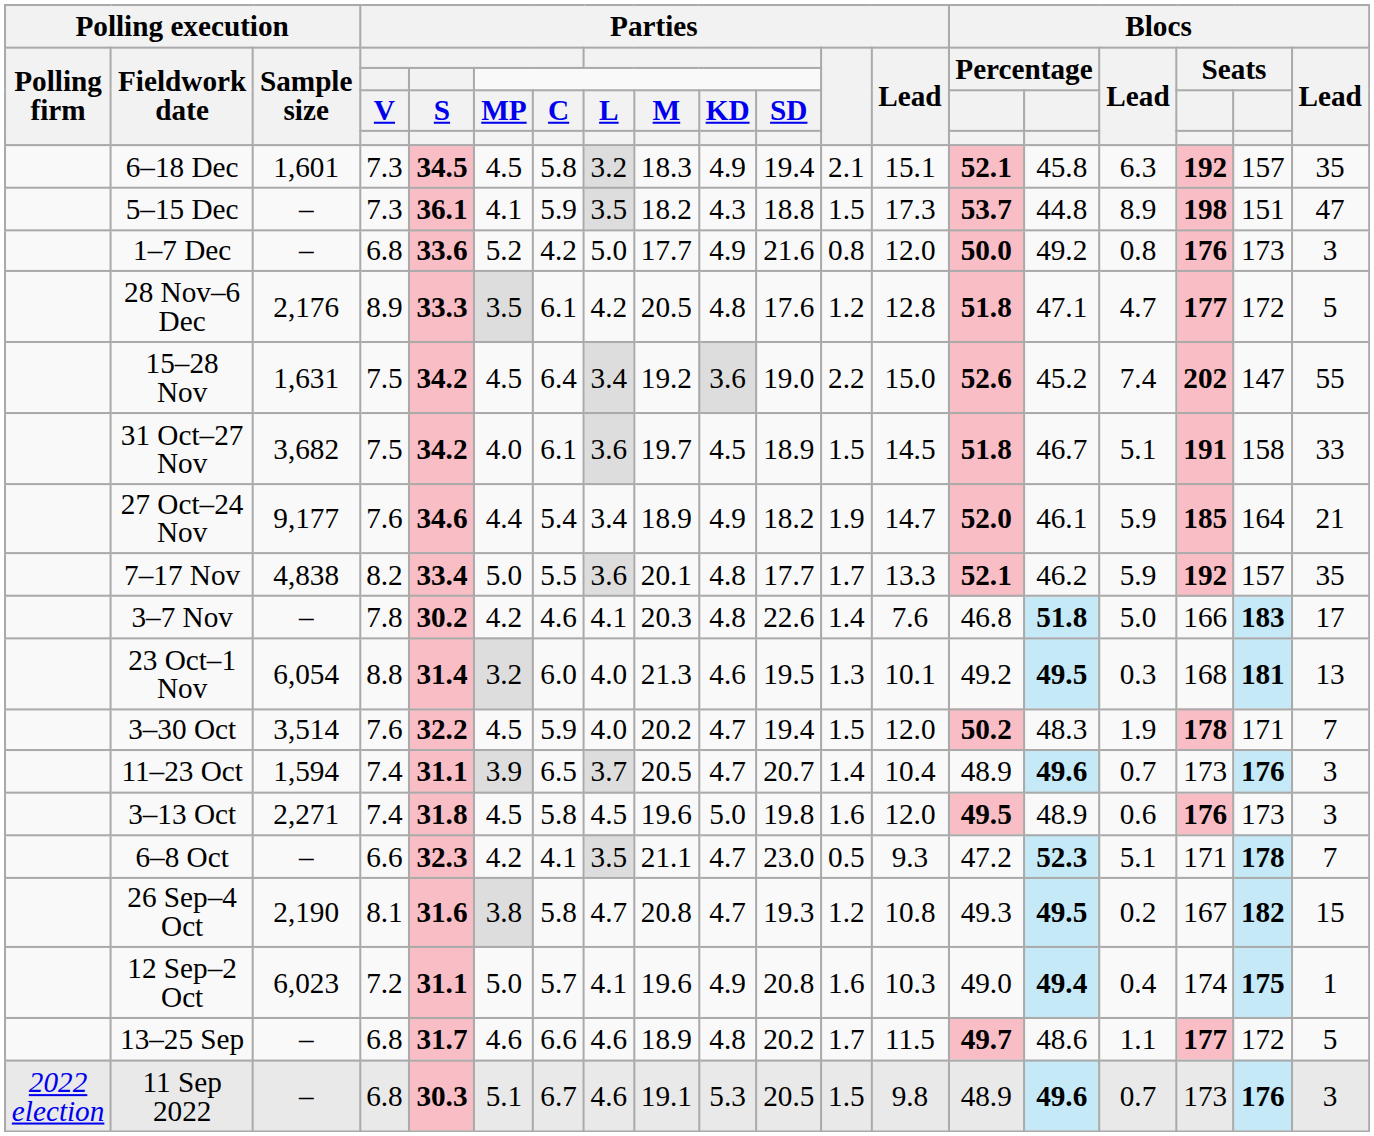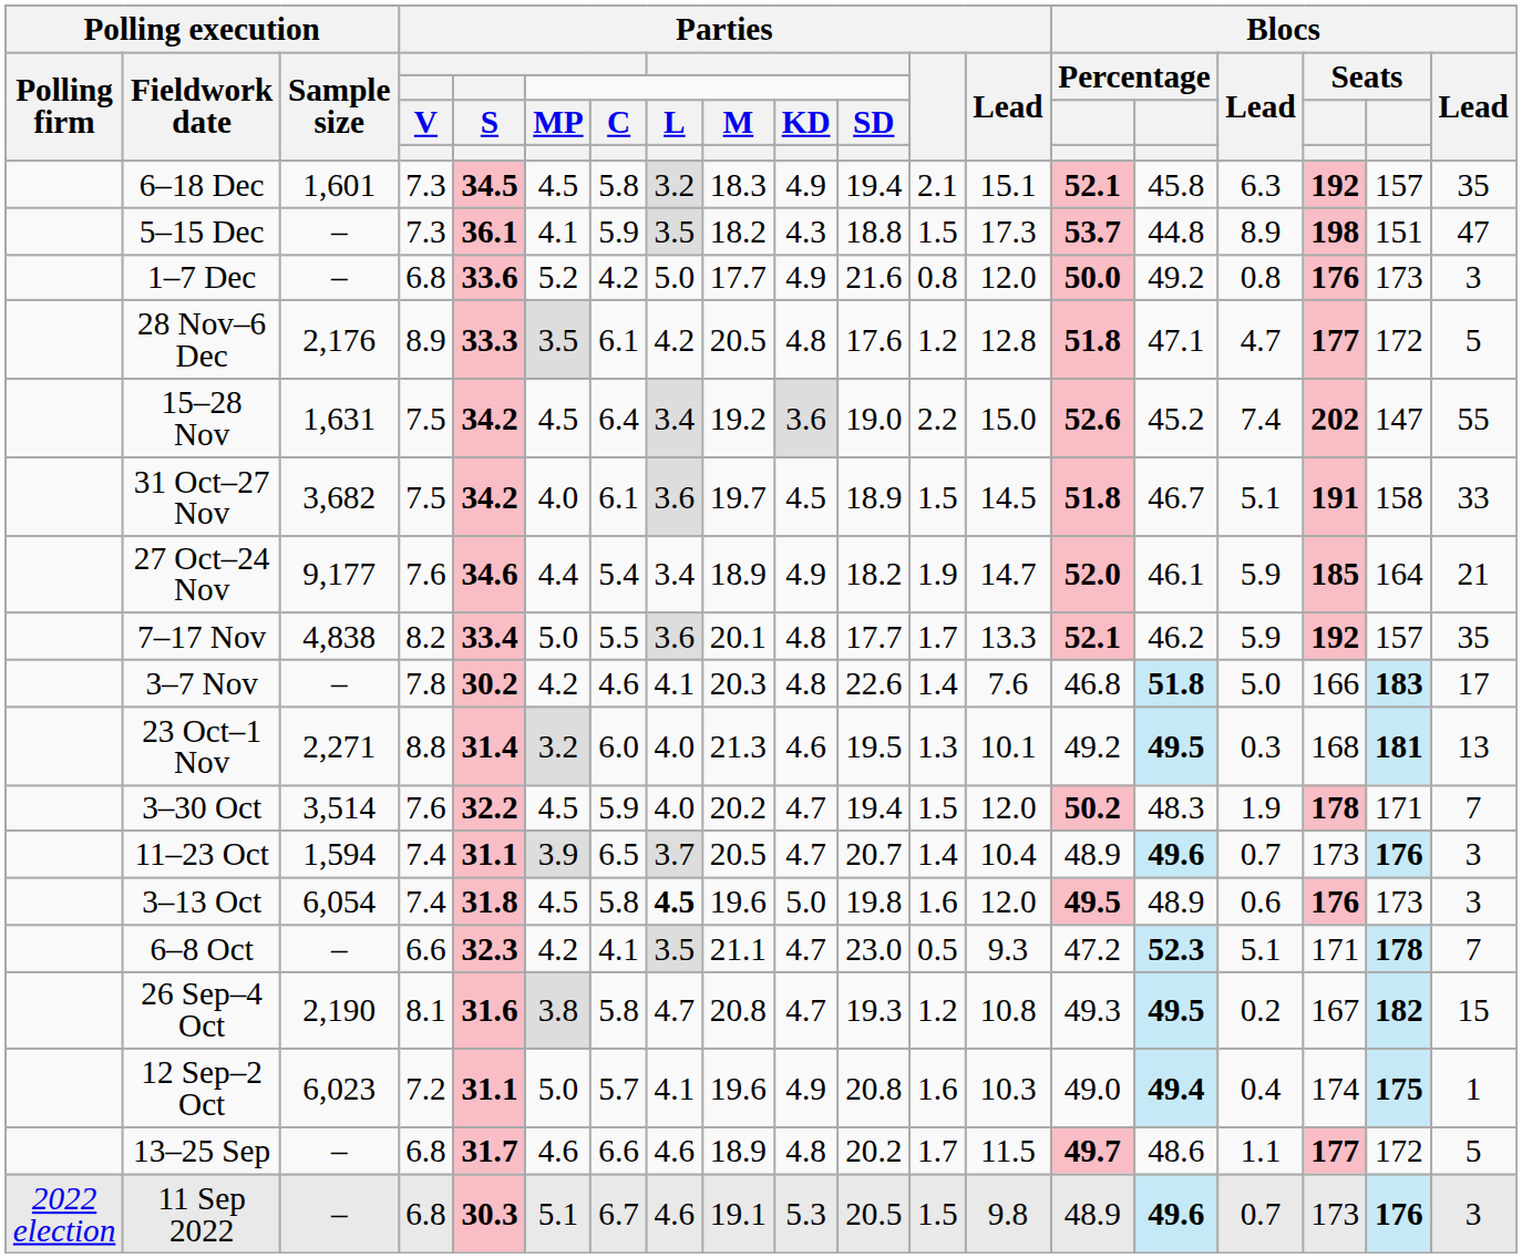23 Oct–1 Nov | Polling execution / Sample size: 6,054 -> 2,271
3–13 Oct | Polling execution / Sample size: 2,271 -> 6,054
3–13 Oct | Parties / L: normal -> bold
